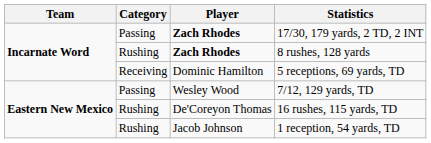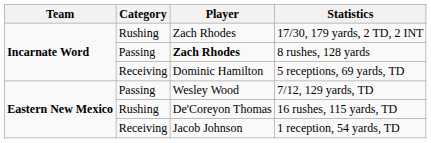17/30, 179 yards, 2 TD, 2 INT | Category: Passing -> Rushing
17/30, 179 yards, 2 TD, 2 INT | Player: bold -> normal
8 rushes, 128 yards | Category: Rushing -> Passing
1 reception, 54 yards, TD | Category: Rushing -> Receiving
